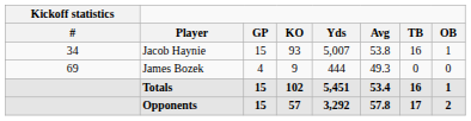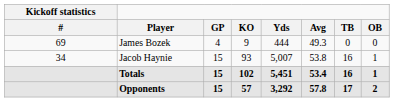rows swapped: Jacob Haynie <-> James Bozek
